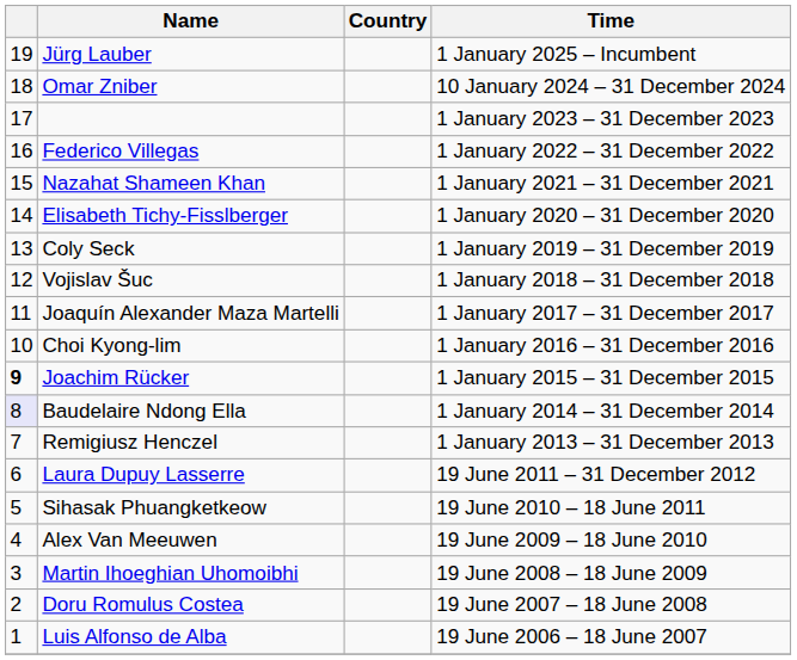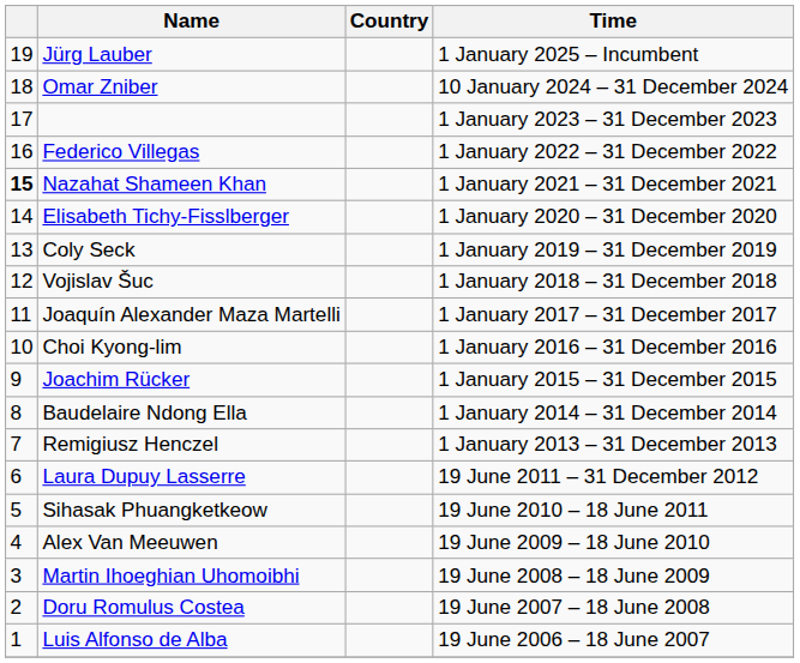Nazahat Shameen Khan | column 1: normal -> bold
Joachim Rücker | column 1: bold -> normal
Baudelaire Ndong Ella | column 1: lavender background -> no background
